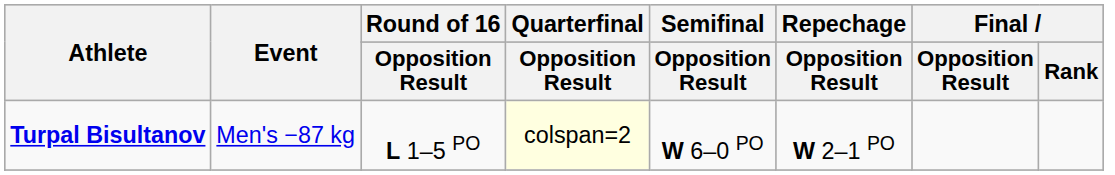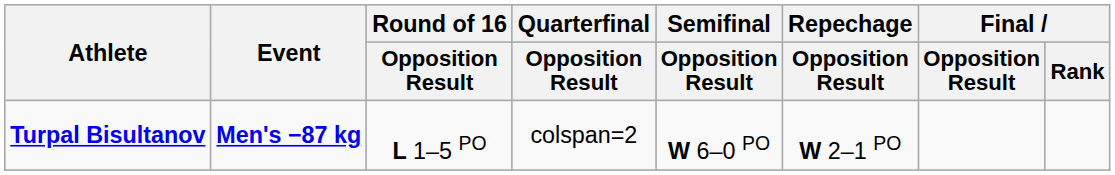Turpal Bisultanov | Event: normal -> bold
Turpal Bisultanov | Quarterfinal / Opposition Result: lightyellow background -> no background
